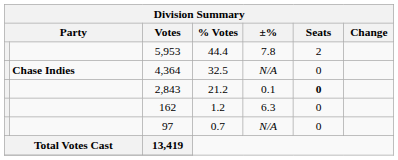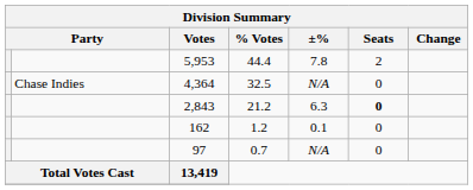4,364 | column 2: bold -> normal
2,843 | ±%: 0.1 -> 6.3
162 | ±%: 6.3 -> 0.1
